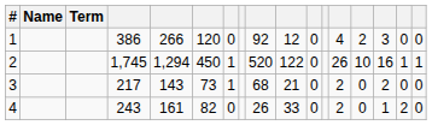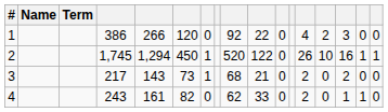row 2 | column 10: 12 -> 22
row 5 | column 9: 26 -> 62
row 5 | column 16: 2 -> 1
